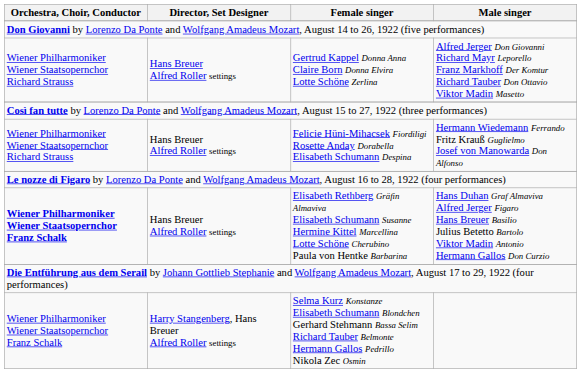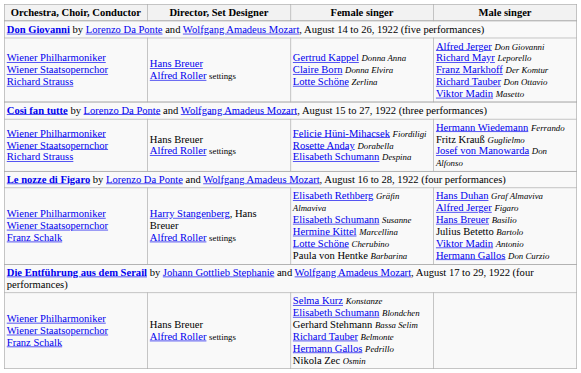row 7 | Orchestra, Choir, Conductor: bold -> normal
row 7 | Director, Set Designer: Hans Breuer Alfred Roller settings -> Harry Stangenberg, Hans Breuer Alfred Roller settings
row 9 | Director, Set Designer: Harry Stangenberg, Hans Breuer Alfred Roller settings -> Hans Breuer Alfred Roller settings
